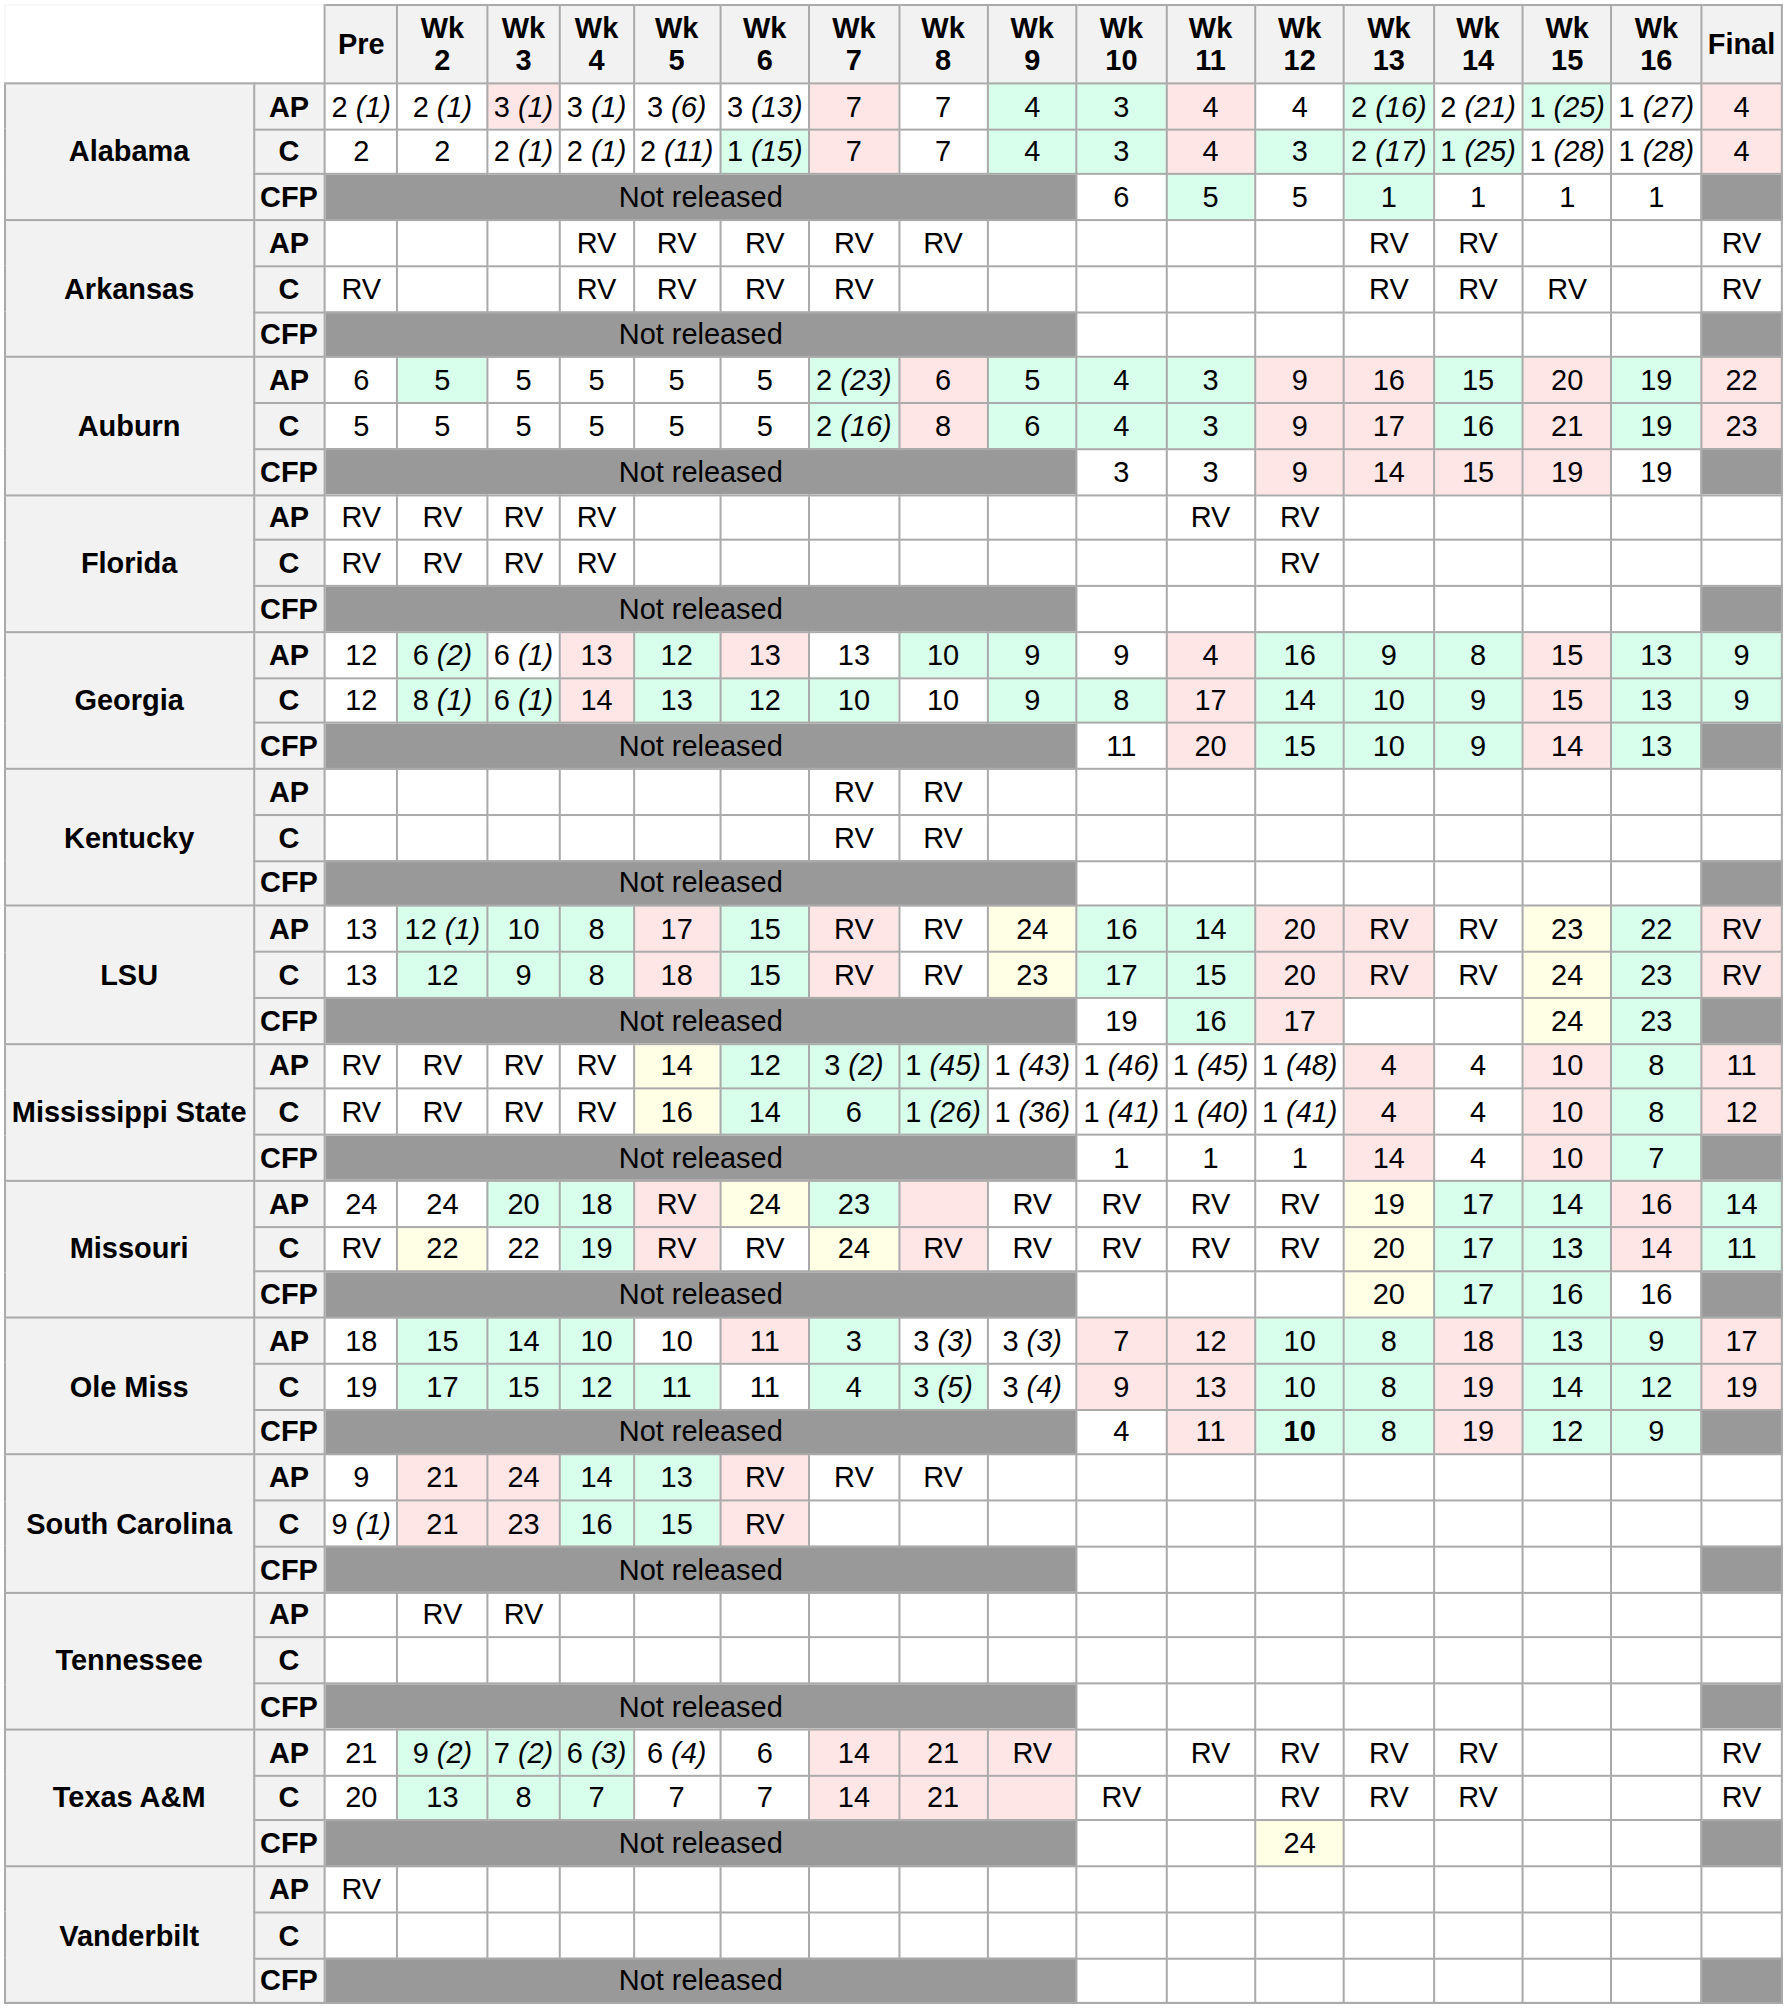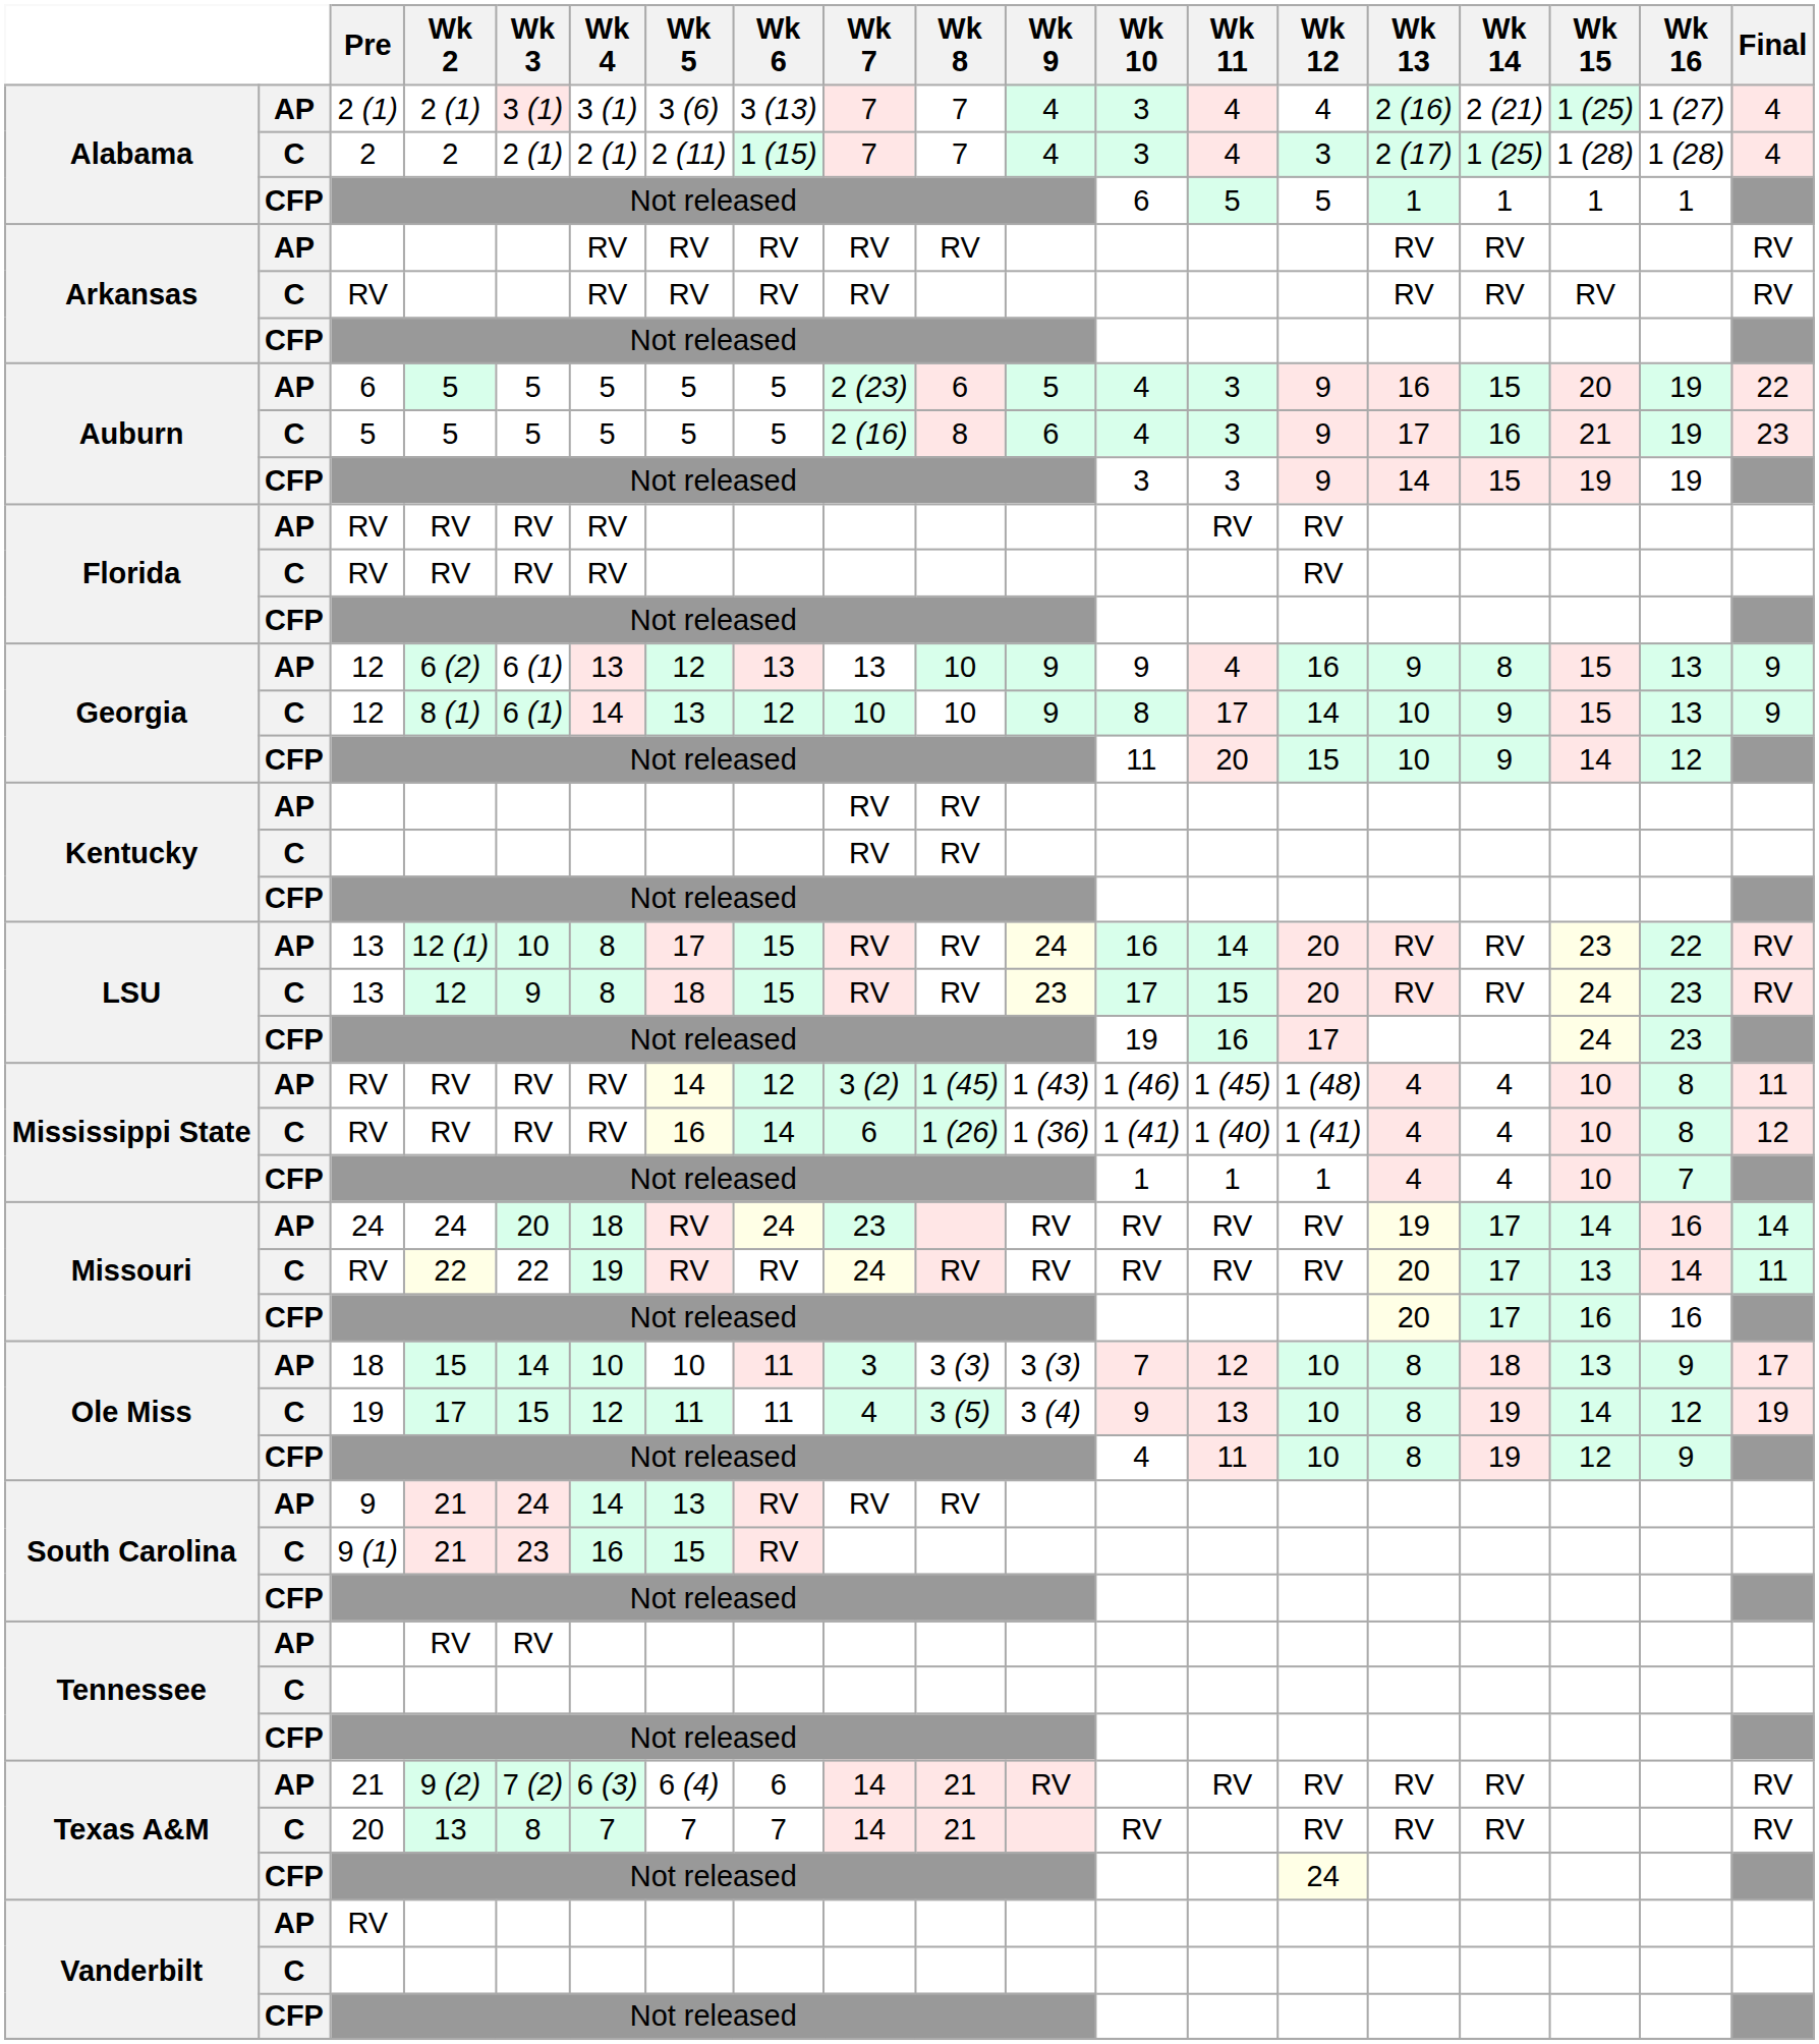Georgia / Not released | Wk 16: 13 -> 12
Mississippi State / Not released | Wk 13: 14 -> 4
Ole Miss / Not released | Wk 12: bold -> normal
